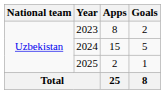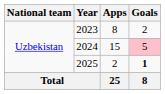2024 | Goals: no background -> pink background
2025 | Goals: normal -> bold
